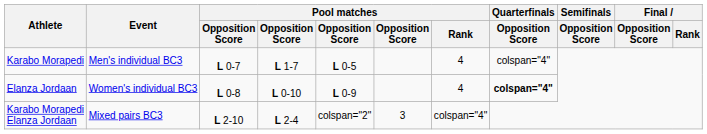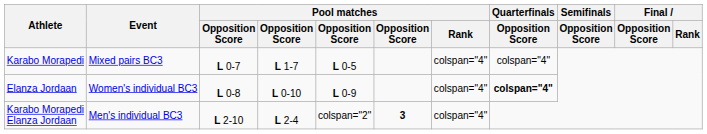Karabo Morapedi | Event: Men's individual BC3 -> Mixed pairs BC3
Karabo Morapedi | Pool matches / Rank: 4 -> colspan="4"
Elanza Jordaan | Pool matches / Rank: 4 -> colspan="4"
Karabo Morapedi Elanza Jordaan | Event: Mixed pairs BC3 -> Men's individual BC3
Karabo Morapedi Elanza Jordaan | column 6: normal -> bold
